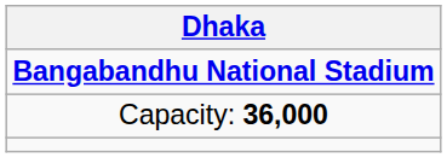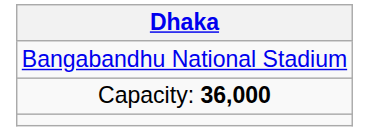row 2 | column 1: bold -> normal
